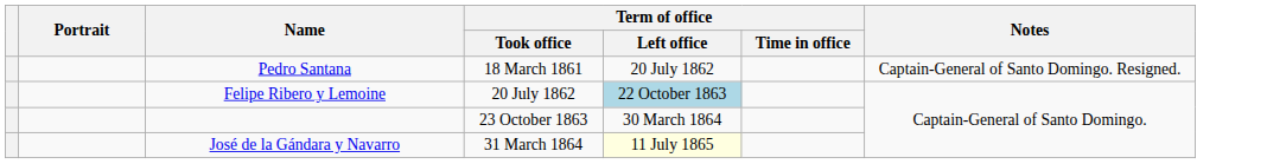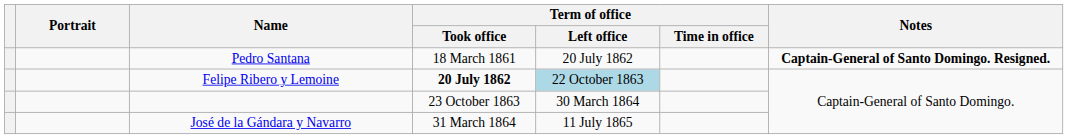Pedro Santana | Notes: normal -> bold
Felipe Ribero y Lemoine | Term of office / Took office: normal -> bold
José de la Gándara y Navarro | Term of office / Left office: lightyellow background -> no background
